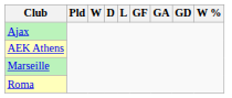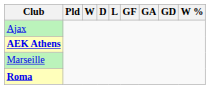AEK Athens | Club: normal -> bold
Roma | Club: normal -> bold
